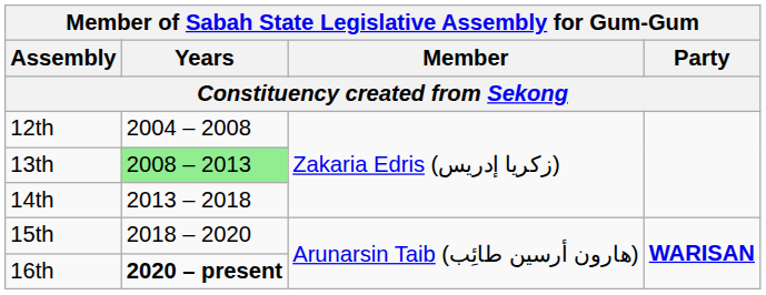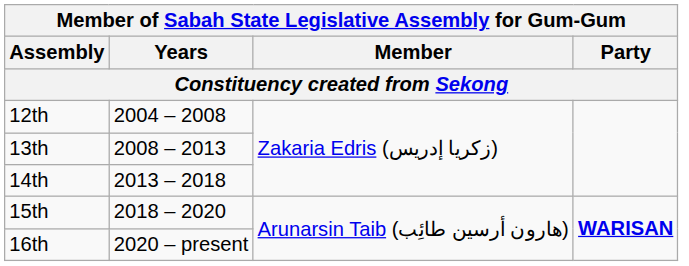13th | Years: lightgreen background -> no background
16th | Years: bold -> normal
